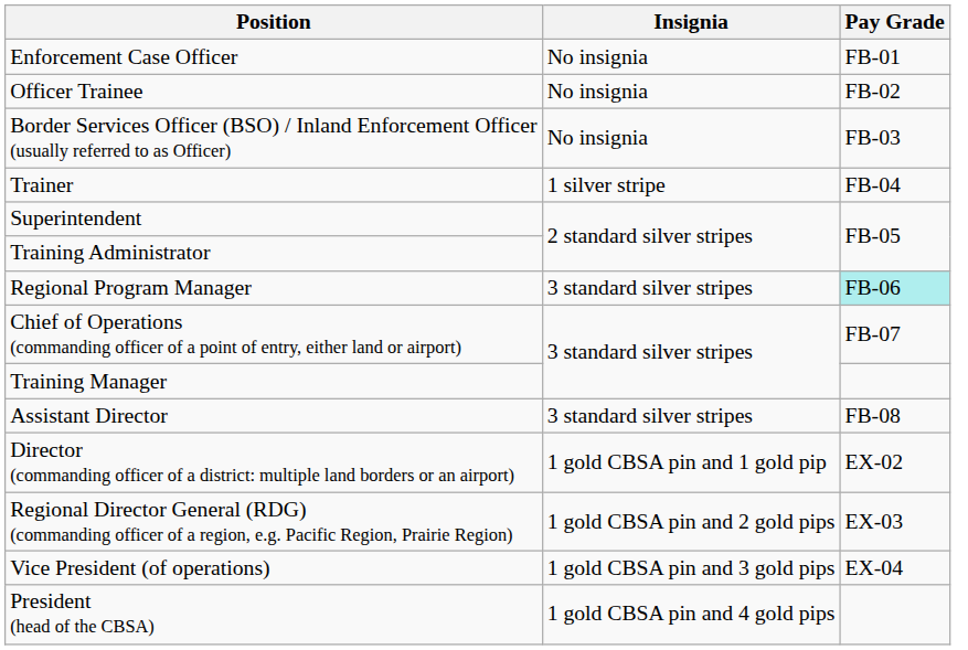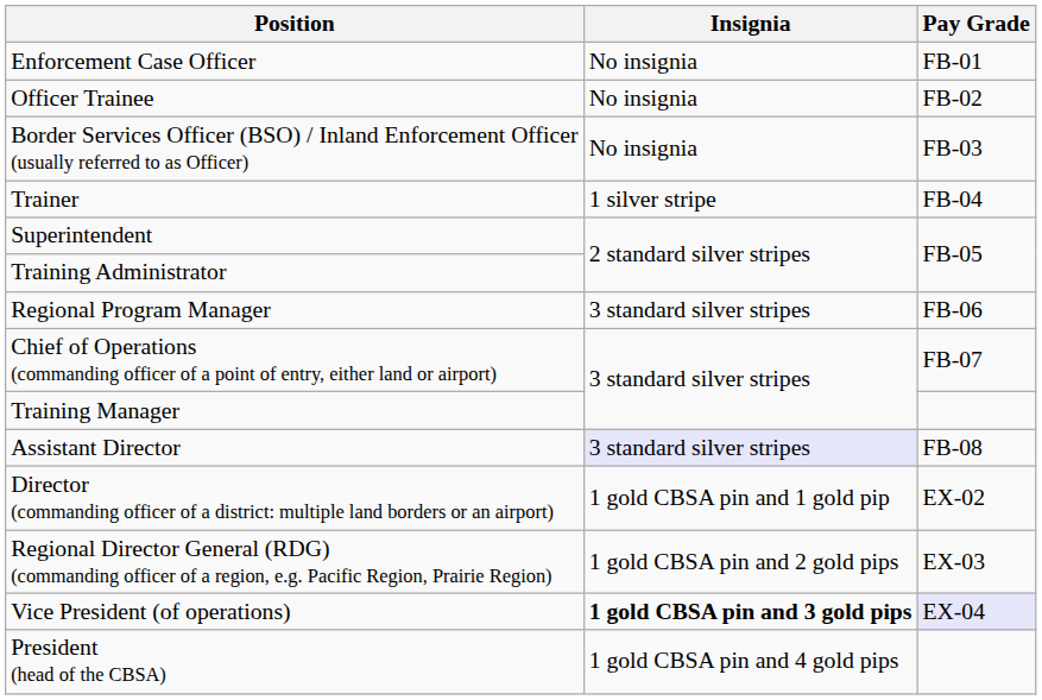Regional Program Manager | Pay Grade: paleturquoise background -> no background
Assistant Director | Insignia: no background -> lavender background
Vice President (of operations) | Insignia: normal -> bold
Vice President (of operations) | Pay Grade: no background -> lavender background
